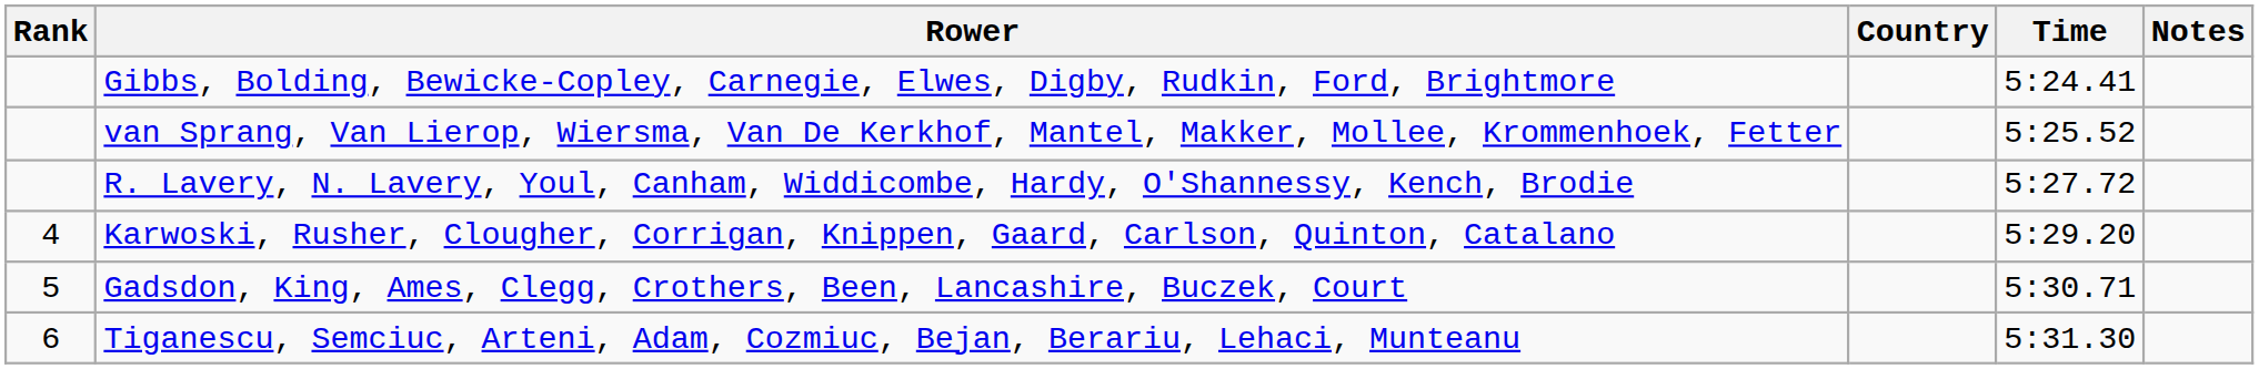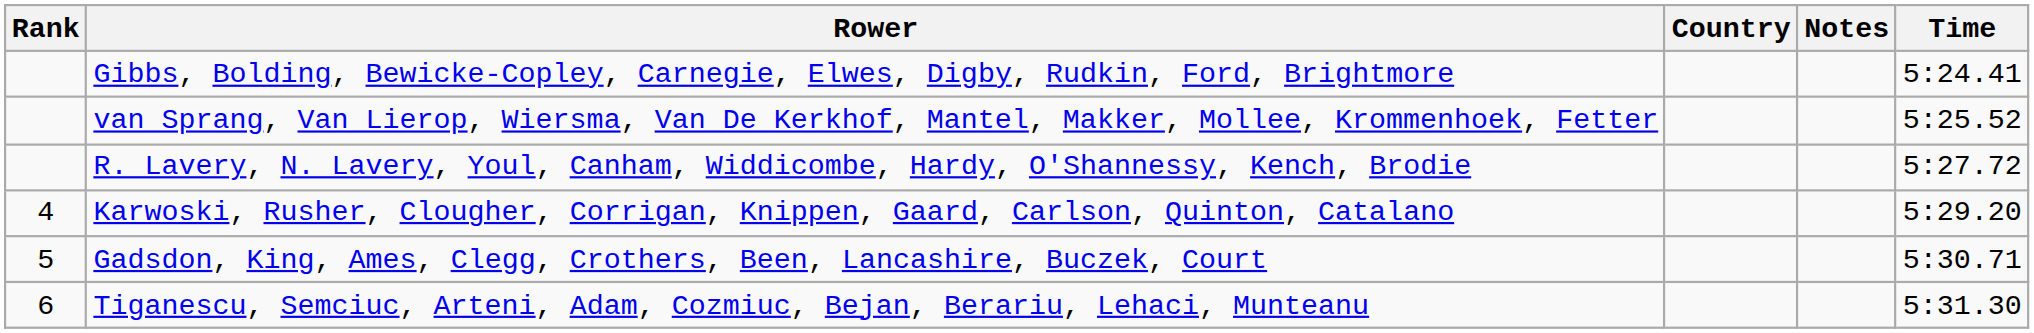columns swapped: Time <-> Notes
